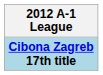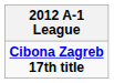row 2 | column 1: lightblue background -> no background
